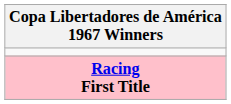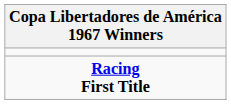row 3 | column 1: pink background -> no background
